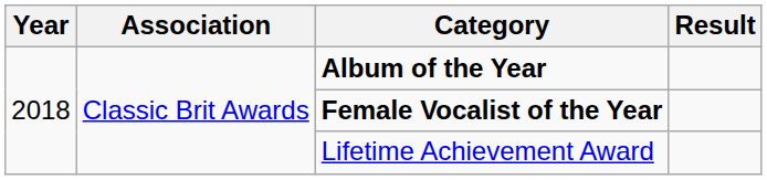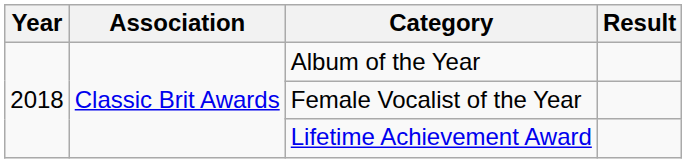Album of the Year | Category: bold -> normal
Female Vocalist of the Year | Category: bold -> normal
